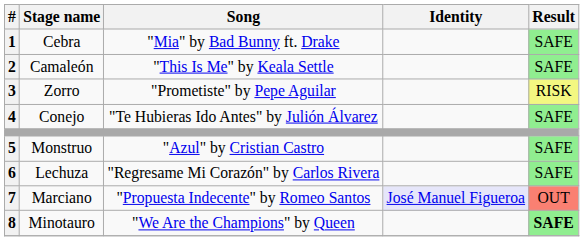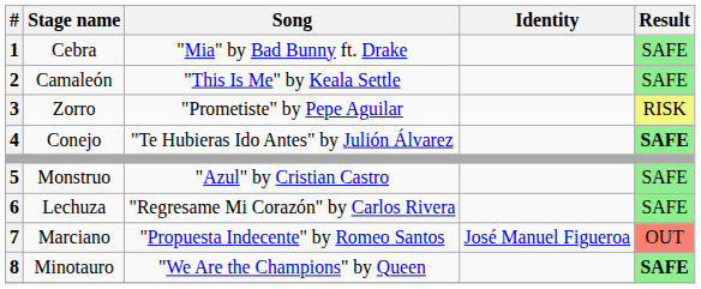Conejo | Result: normal -> bold
Marciano | Identity: lavender background -> no background
